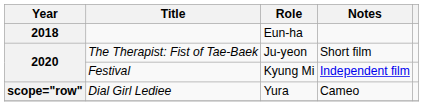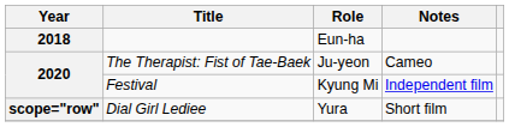The Therapist: Fist of Tae-Baek | Notes: Short film -> Cameo
Dial Girl Lediee | Notes: Cameo -> Short film
